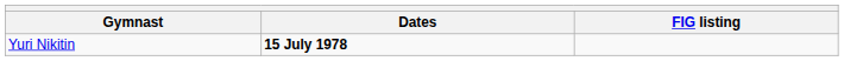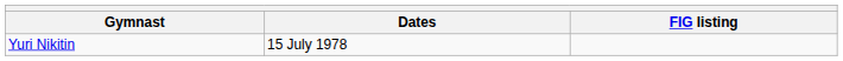Yuri Nikitin | Dates: bold -> normal
